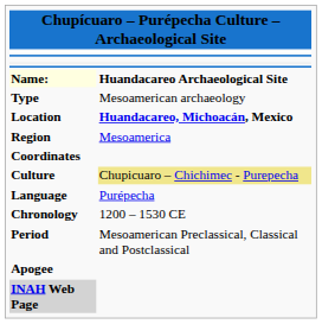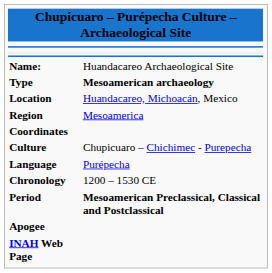Name: | column 1: lightyellow background -> no background
Name: | column 2: bold -> normal
Type | column 2: normal -> bold
Location | column 2: bold -> normal
Culture | column 2: khaki background -> no background
Period | column 2: normal -> bold
INAH Web Page | column 1: lightgrey background -> no background
